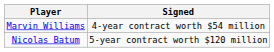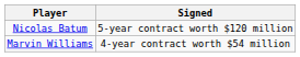rows swapped: Nicolas Batum <-> Marvin Williams
